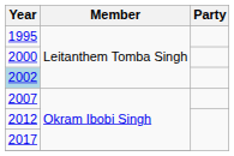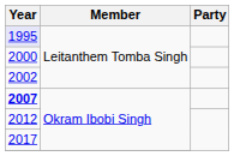1995 | Year: no background -> lavender background
2002 | Year: lightblue background -> no background
2007 | Year: normal -> bold
